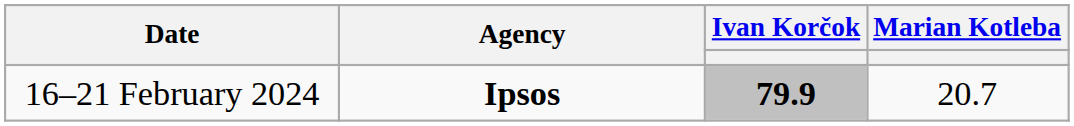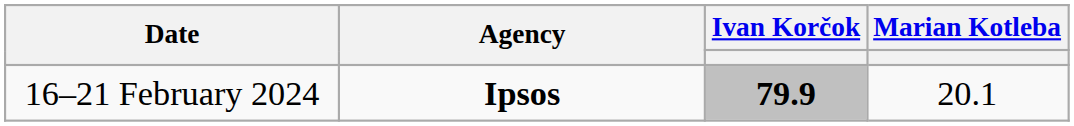16–21 February 2024 | Marian Kotleba: 20.7 -> 20.1
